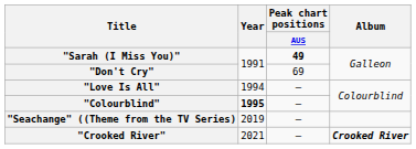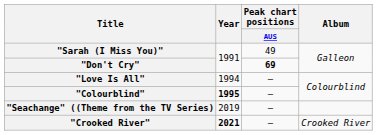"Sarah (I Miss You)" | Peak chart positions / AUS: bold -> normal
"Don't Cry" | Peak chart positions / AUS: normal -> bold
"Crooked River" | Year: normal -> bold
"Crooked River" | Album: bold -> normal
